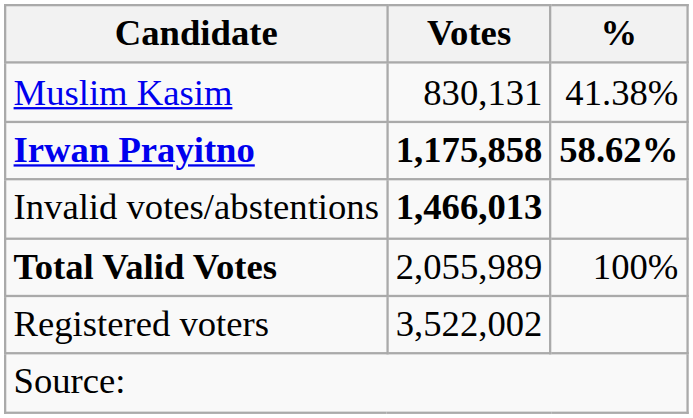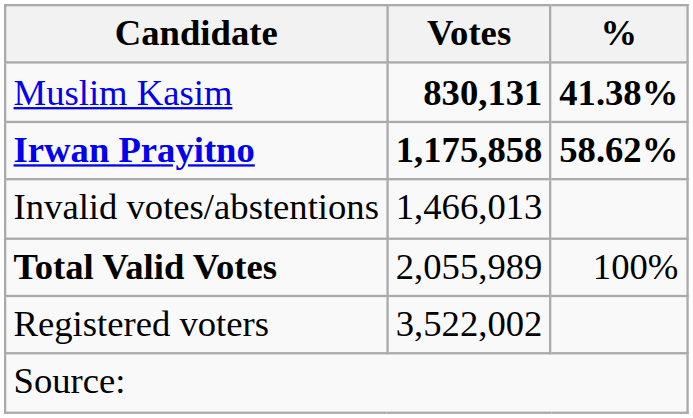Muslim Kasim | Votes: normal -> bold
Muslim Kasim | %: normal -> bold
Invalid votes/abstentions | Votes: bold -> normal
